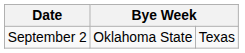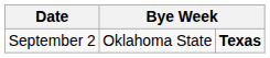September 2 | column 3: normal -> bold
